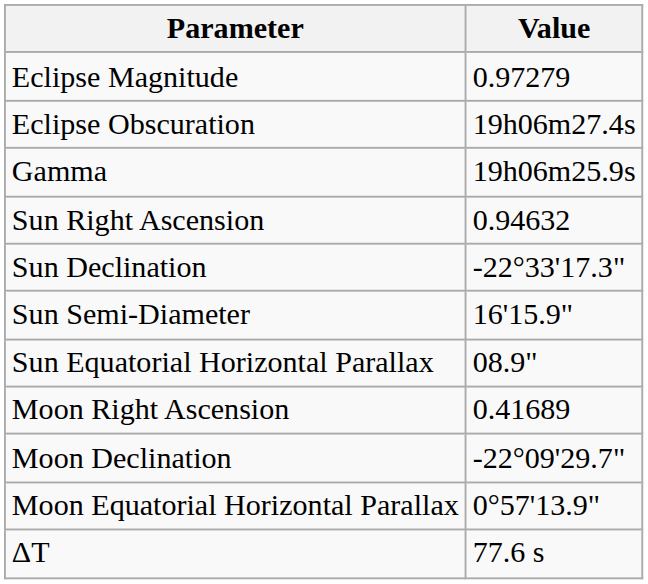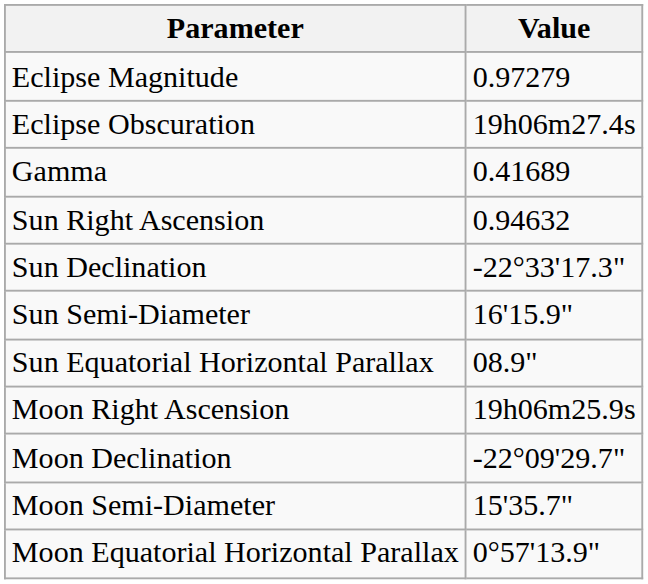Gamma | Value: 19h06m25.9s -> 0.41689
Moon Right Ascension | Value: 0.41689 -> 19h06m25.9s
+ row: Moon Semi-Diameter | 15'35.7"
- row: ΔT | 77.6 s
